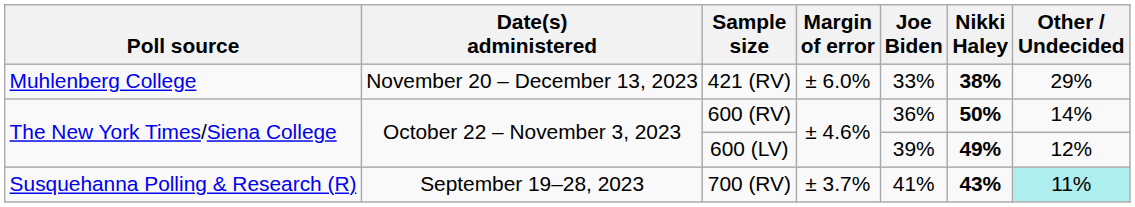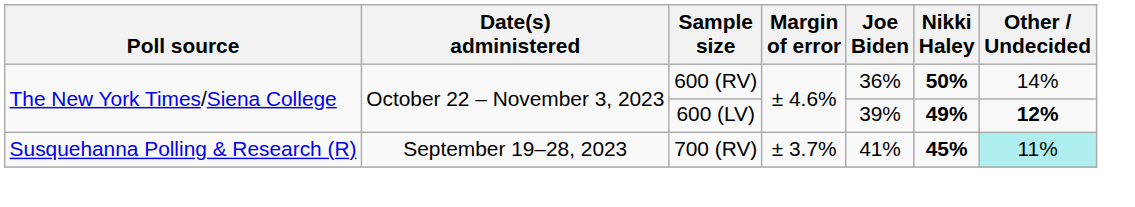- row: Muhlenberg College | November 20 – December 13, 2023 | 421 (RV) | ± 6.0% | 33% | 38% | 29%
600 (LV) | Other / Undecided: normal -> bold
700 (RV) | Nikki Haley: 43% -> 45%
